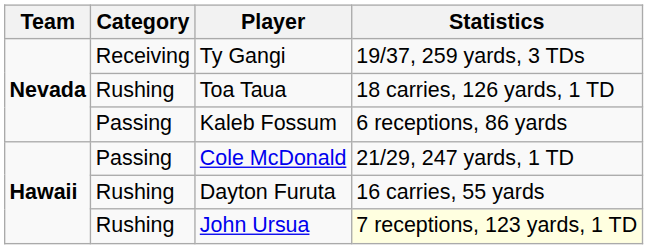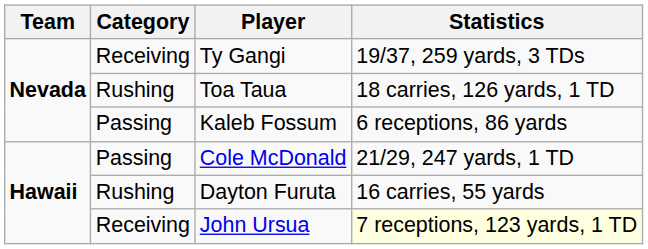John Ursua | Category: Rushing -> Receiving
